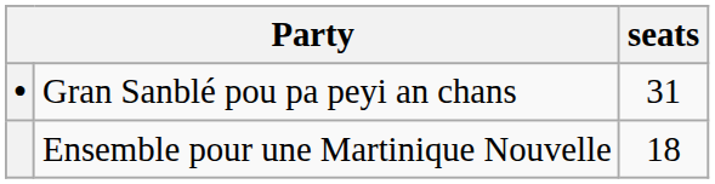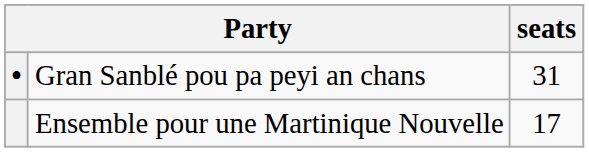Ensemble pour une Martinique Nouvelle | seats: 18 -> 17
